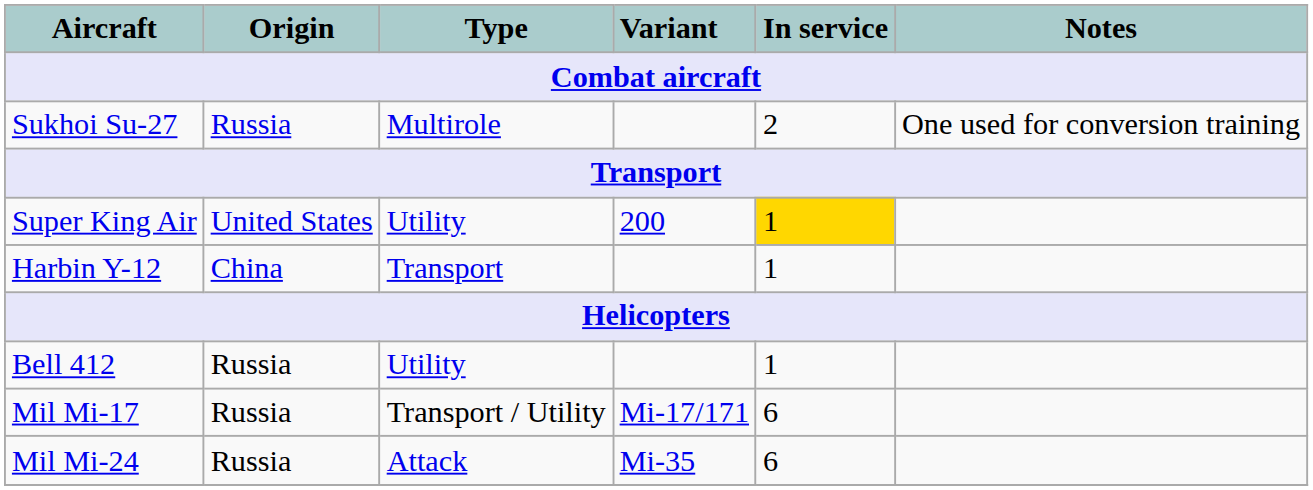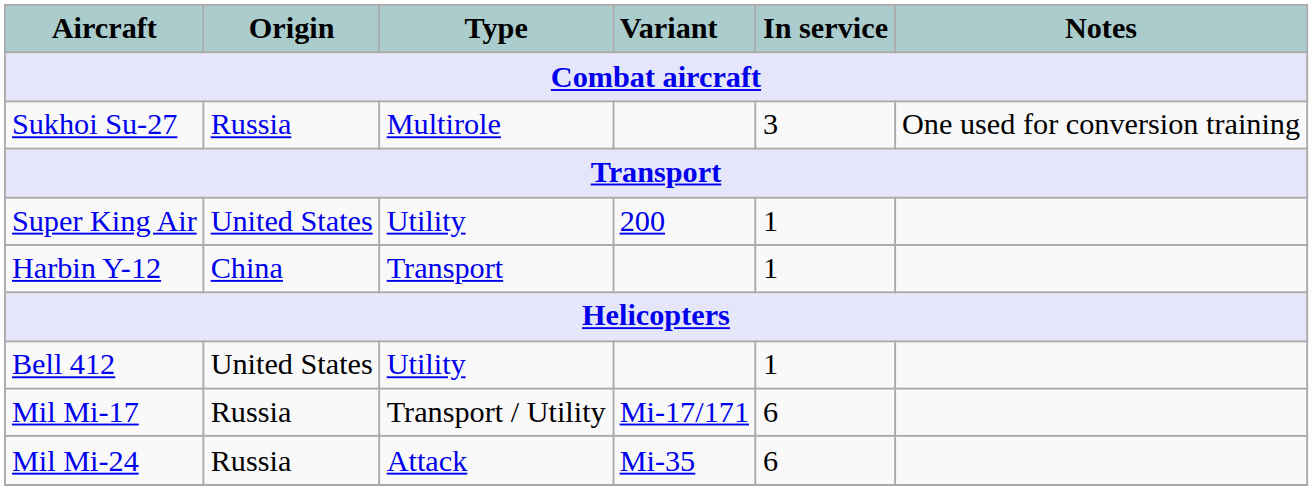Sukhoi Su-27 | In service: 2 -> 3
Super King Air | In service: gold background -> no background
Bell 412 | Origin: Russia -> United States
